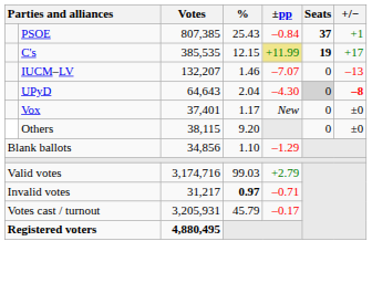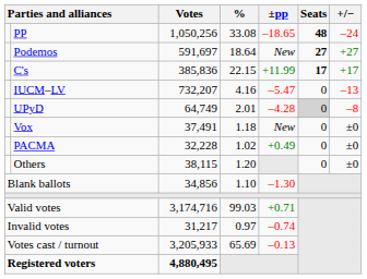+ row: PP | 1,050,256 | 33.08 | –18.65 | 48 | –24
- row: PSOE | 807,385 | 25.43 | –0.84 | 37 | +1
+ row: Podemos | 591,697 | 18.64 | New | 27 | +27
C's | Votes: 385,535 -> 385,836
C's | %: 12.15 -> 22.15
C's | ±pp: khaki background -> no background
C's | Seats: 19 -> 17
IUCM–LV | Votes: 132,207 -> 732,207
IUCM–LV | %: 1.46 -> 4.16
IUCM–LV | ±pp: –7.07 -> –5.47
UPyD | Votes: 64,643 -> 64,749
UPyD | %: 2.04 -> 2.01
UPyD | ±pp: –4.30 -> –4.28
UPyD | +/−: bold -> normal
Vox | Votes: 37,401 -> 37,491
Vox | %: 1.17 -> 1.18
+ row: PACMA | 32,228 | 1.02 | +0.49 | 0 | ±0
Others | %: 9.20 -> 1.20
Blank ballots | ±pp: –1.29 -> –1.30
Valid votes | ±pp: +2.79 -> +0.71
Invalid votes | %: bold -> normal
Invalid votes | ±pp: –0.71 -> –0.74
Votes cast / turnout | Votes: 3,205,931 -> 3,205,933
Votes cast / turnout | %: 45.79 -> 65.69
Votes cast / turnout | ±pp: –0.17 -> –0.13
